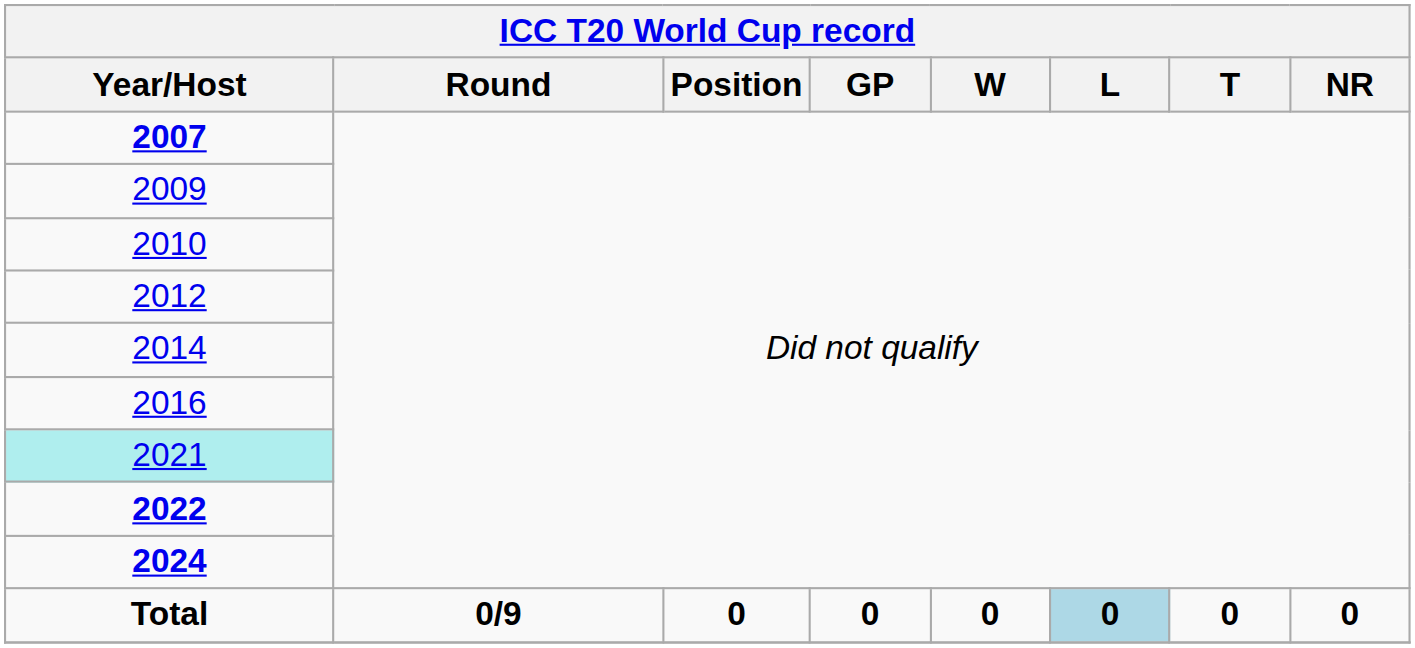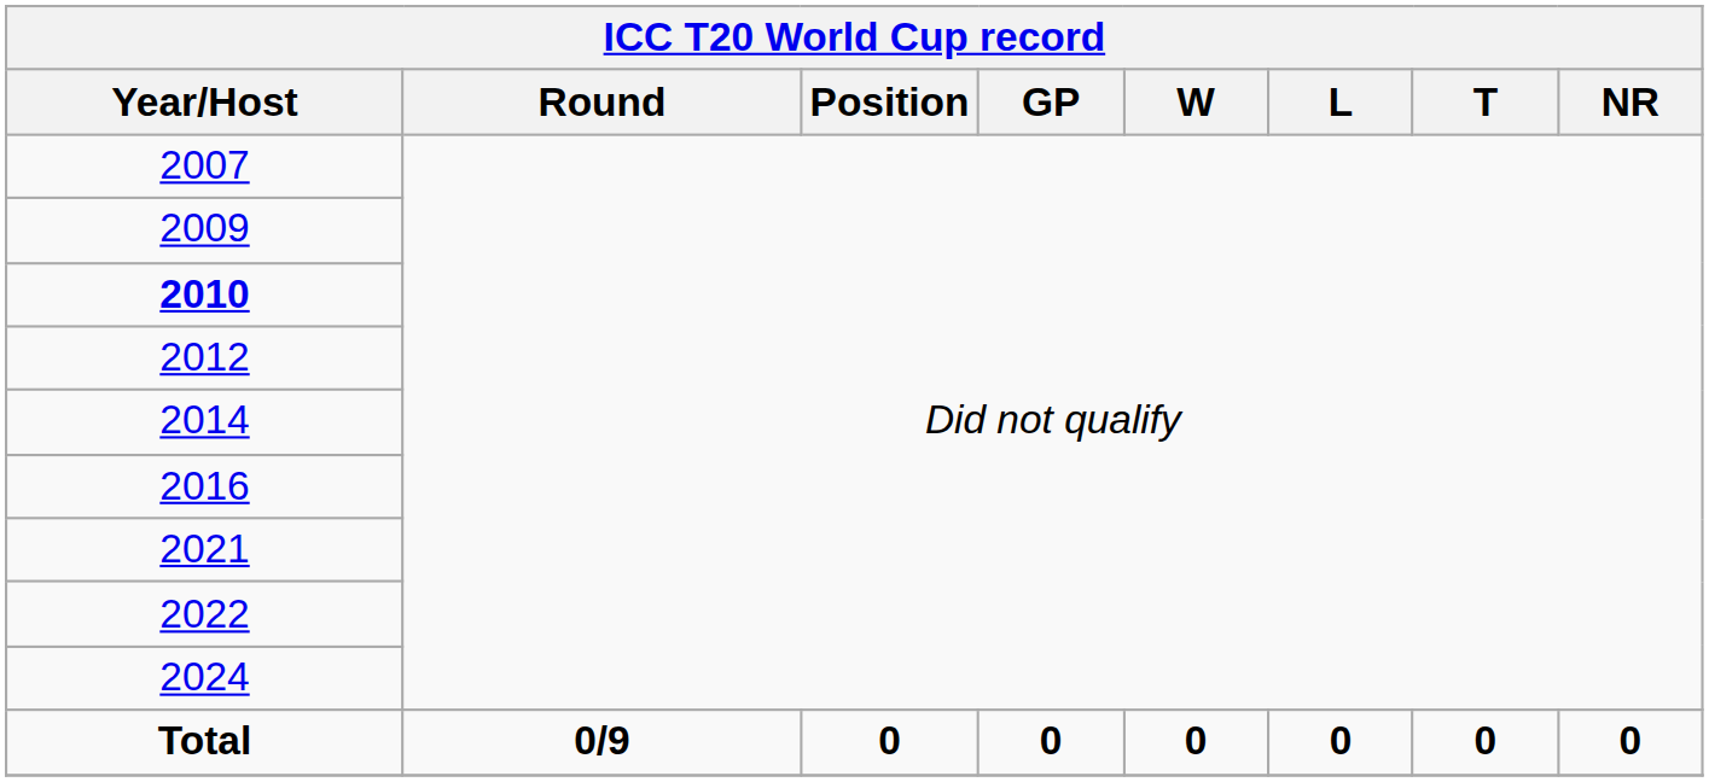2007 | Year/Host: bold -> normal
2010 | Year/Host: normal -> bold
2021 | Year/Host: paleturquoise background -> no background
2022 | Year/Host: bold -> normal
2024 | Year/Host: bold -> normal
Total | L: lightblue background -> no background
